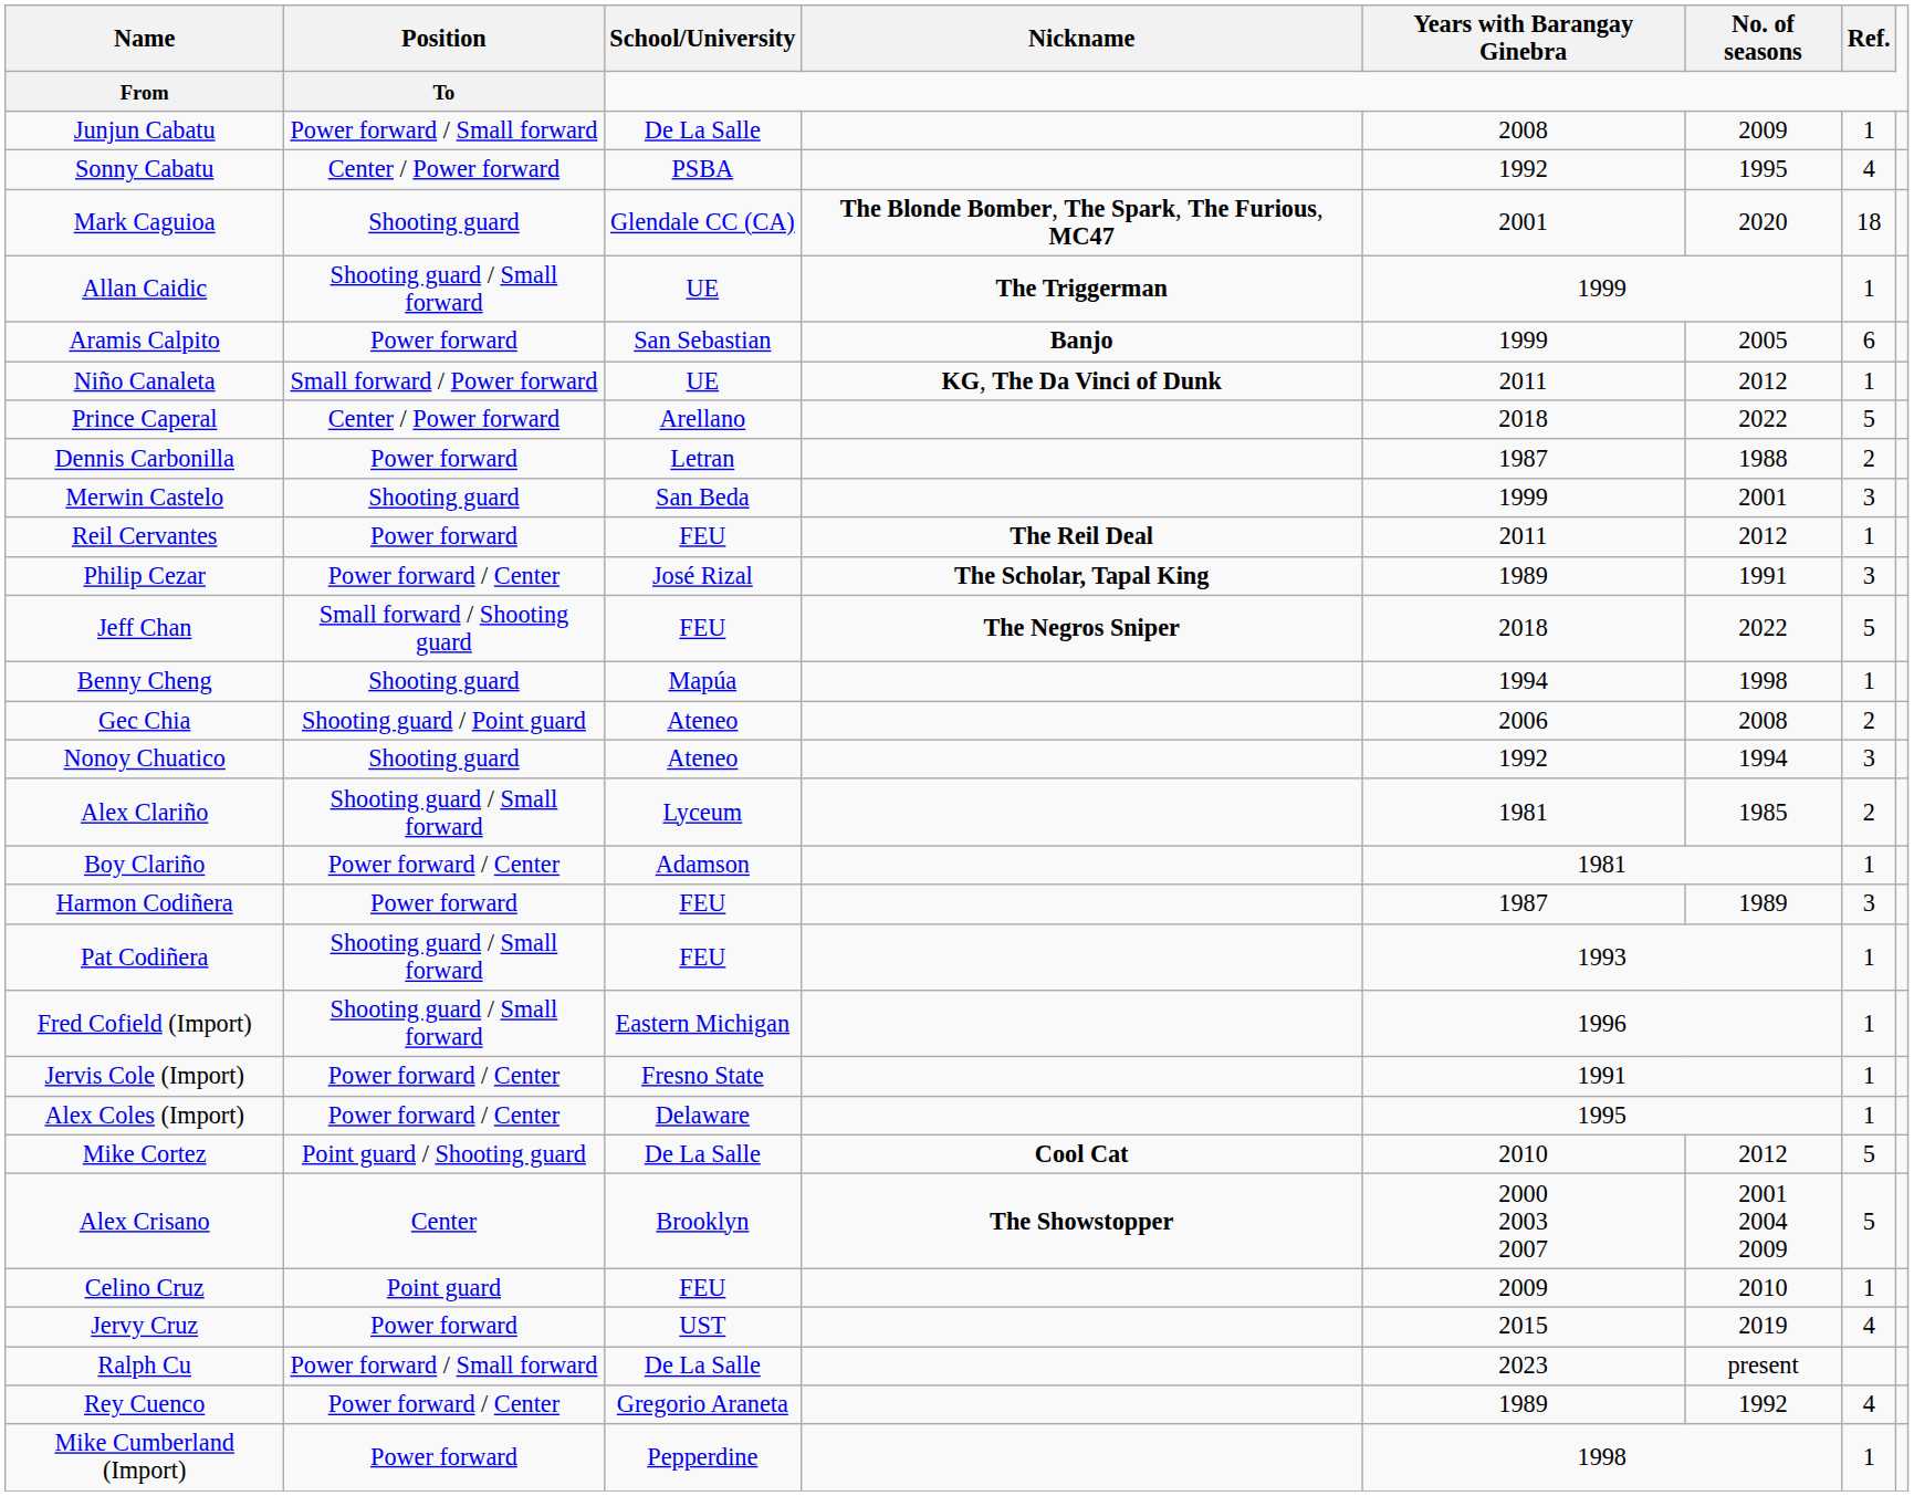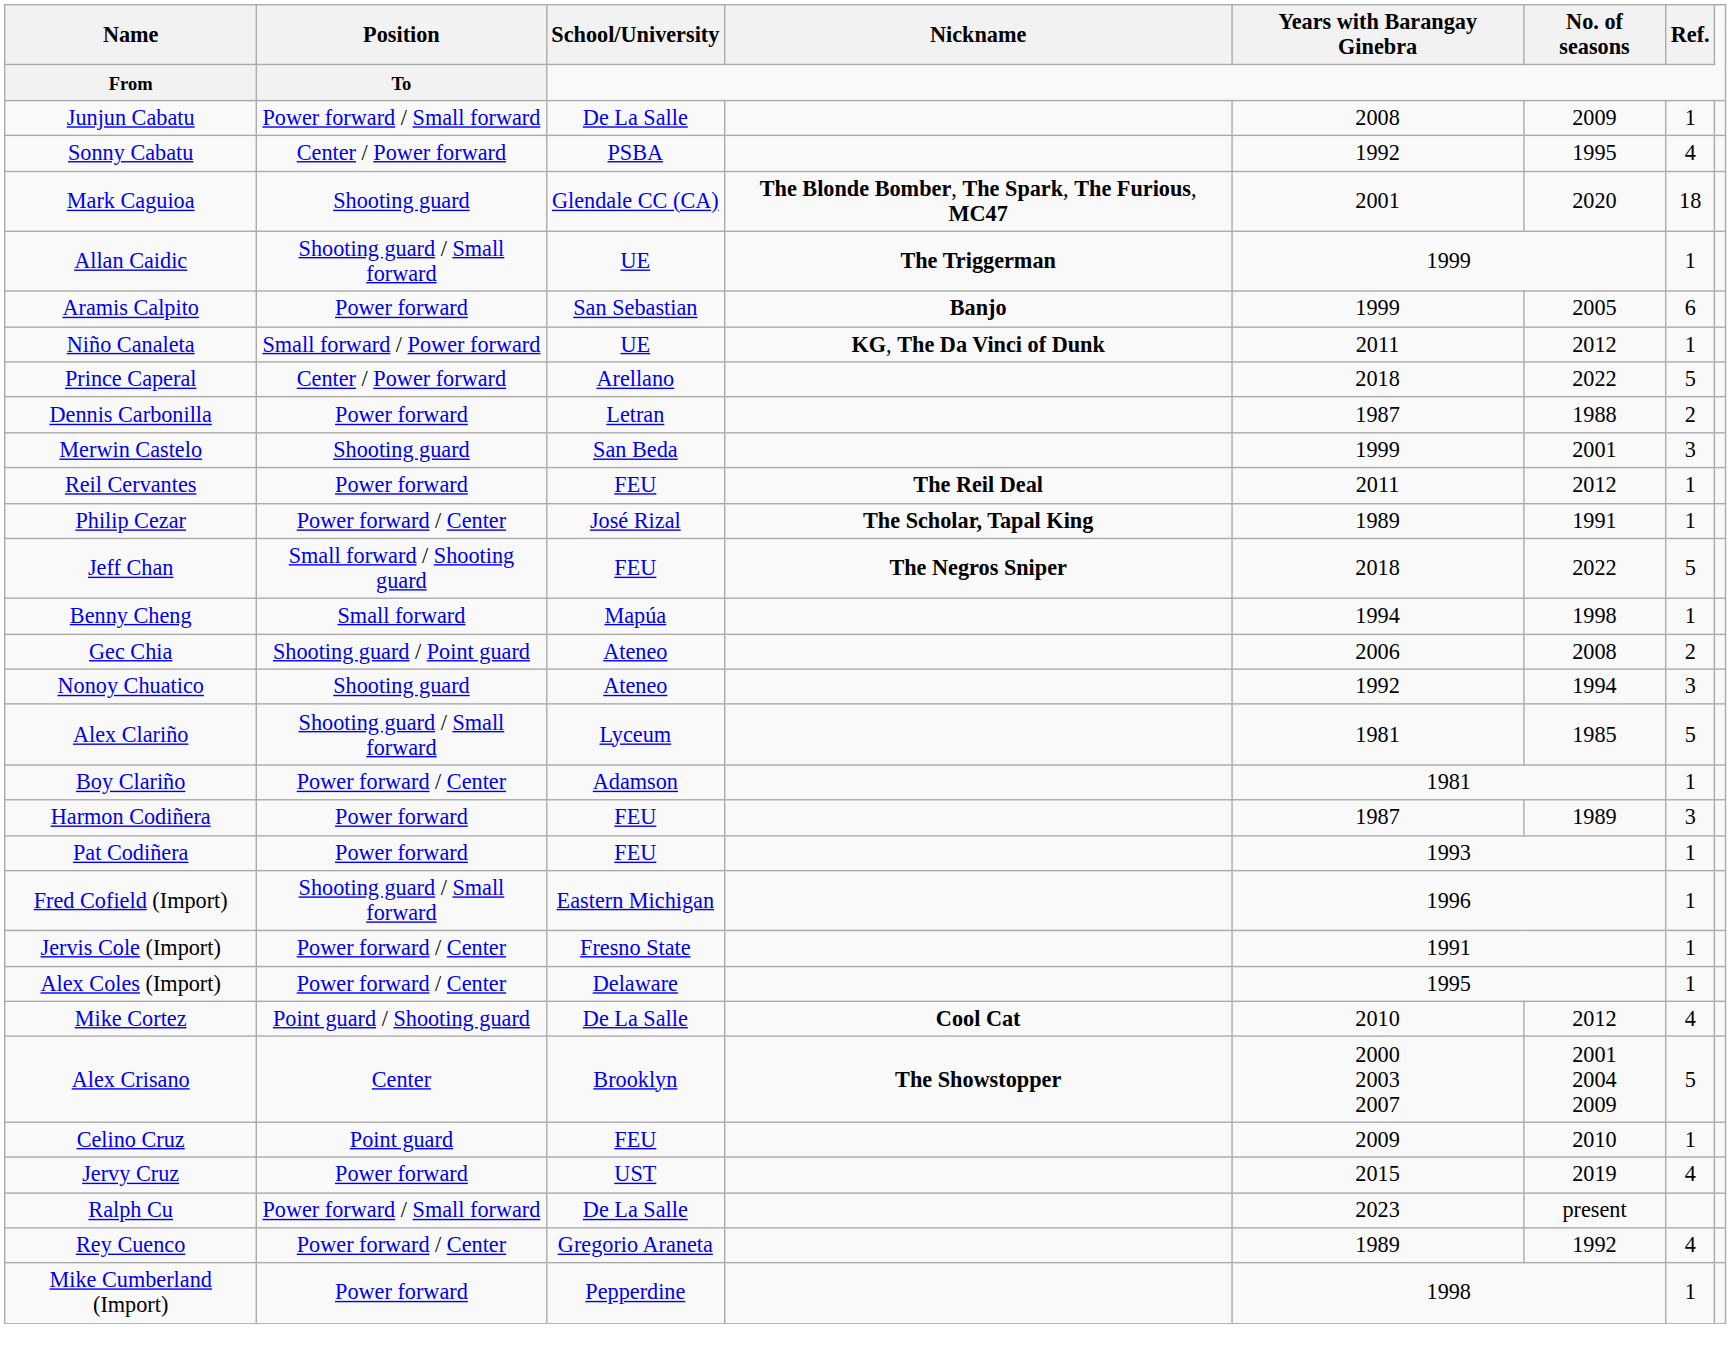Philip Cezar | Ref.: 3 -> 1
Benny Cheng | Position / To: Shooting guard -> Small forward
Alex Clariño | Ref.: 2 -> 5
Pat Codiñera | Position / To: Shooting guard / Small forward -> Power forward
Mike Cortez | Ref.: 5 -> 4
